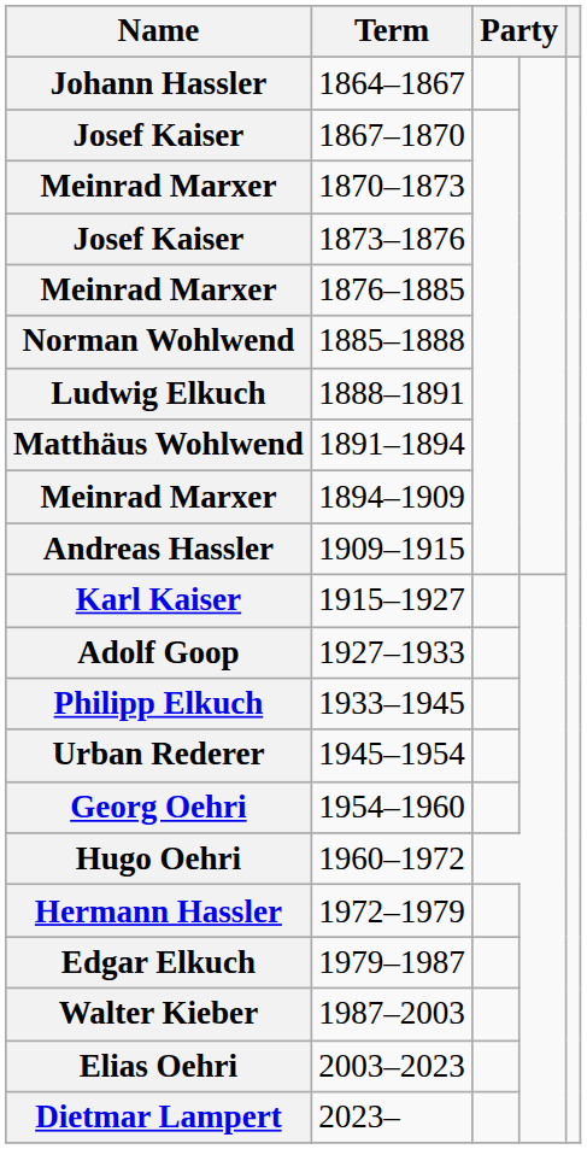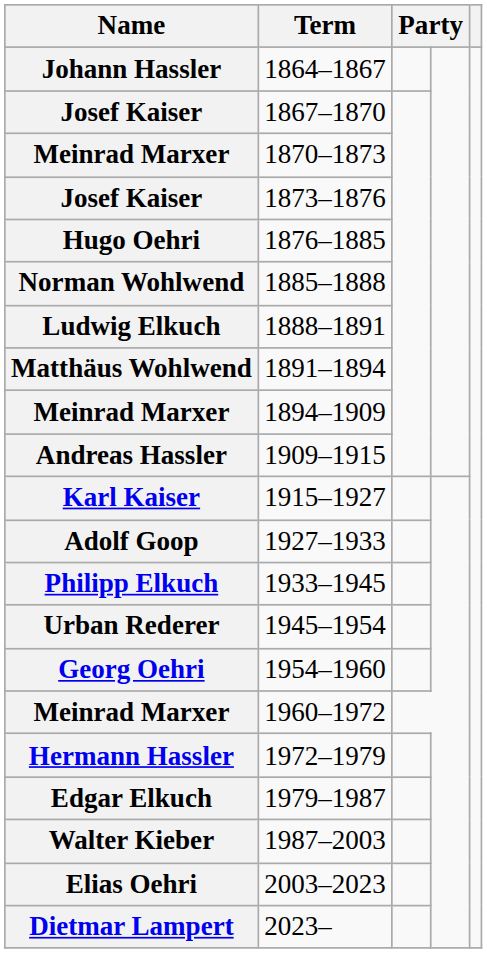1876–1885 | Name: Meinrad Marxer -> Hugo Oehri
1960–1972 | Name: Hugo Oehri -> Meinrad Marxer
